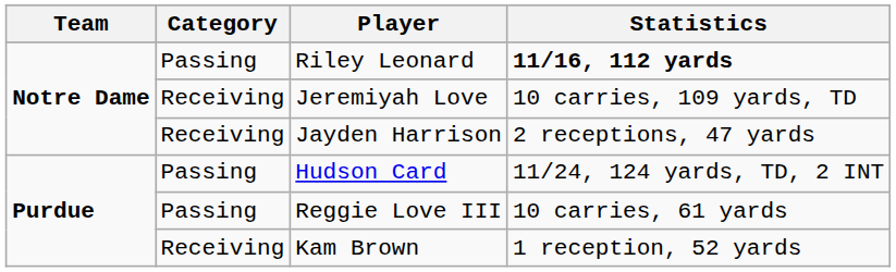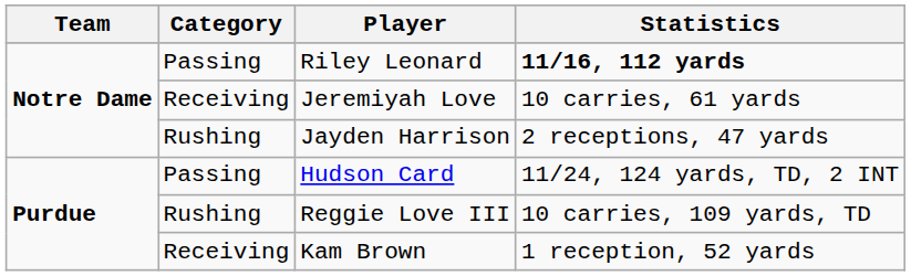Jeremiyah Love | Statistics: 10 carries, 109 yards, TD -> 10 carries, 61 yards
Jayden Harrison | Category: Receiving -> Rushing
Reggie Love III | Category: Passing -> Rushing
Reggie Love III | Statistics: 10 carries, 61 yards -> 10 carries, 109 yards, TD
